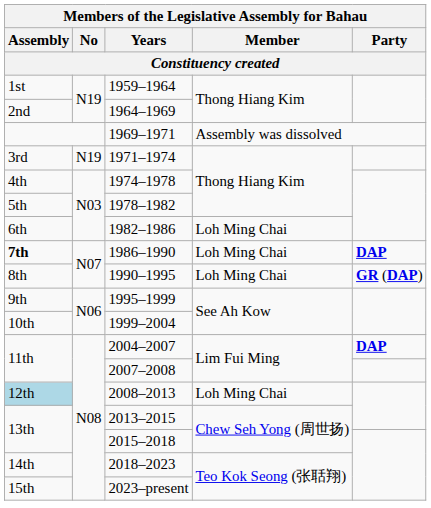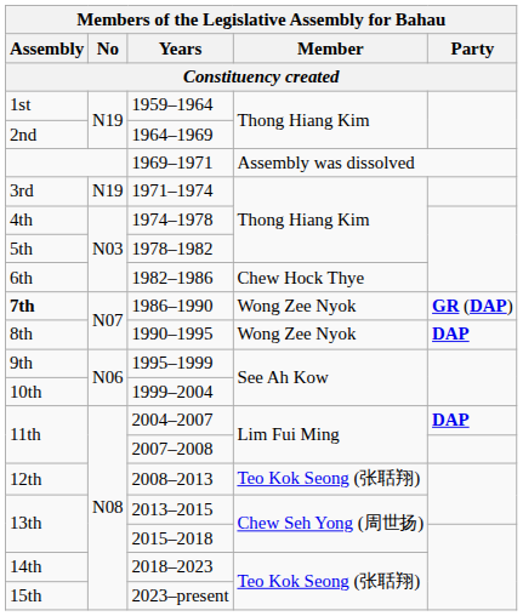1982–1986 | column 4: Loh Ming Chai -> Chew Hock Thye
1986–1990 | column 4: Loh Ming Chai -> Wong Zee Nyok
1986–1990 | column 5: DAP -> GR (DAP)
1990–1995 | column 4: Loh Ming Chai -> Wong Zee Nyok
1990–1995 | column 5: GR (DAP) -> DAP
2008–2013 | column 1: lightblue background -> no background
2008–2013 | column 4: Loh Ming Chai -> Teo Kok Seong (张聒翔)
